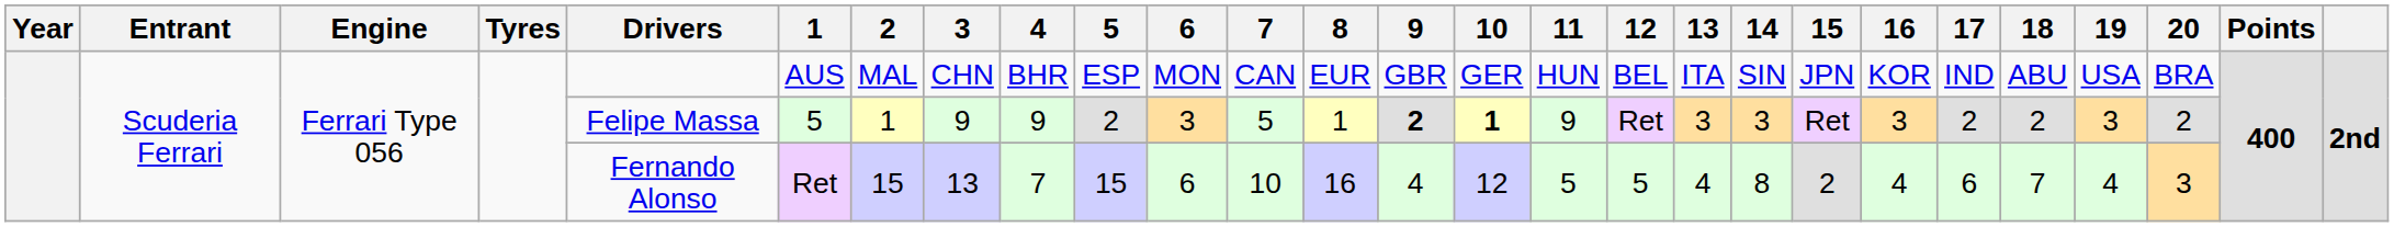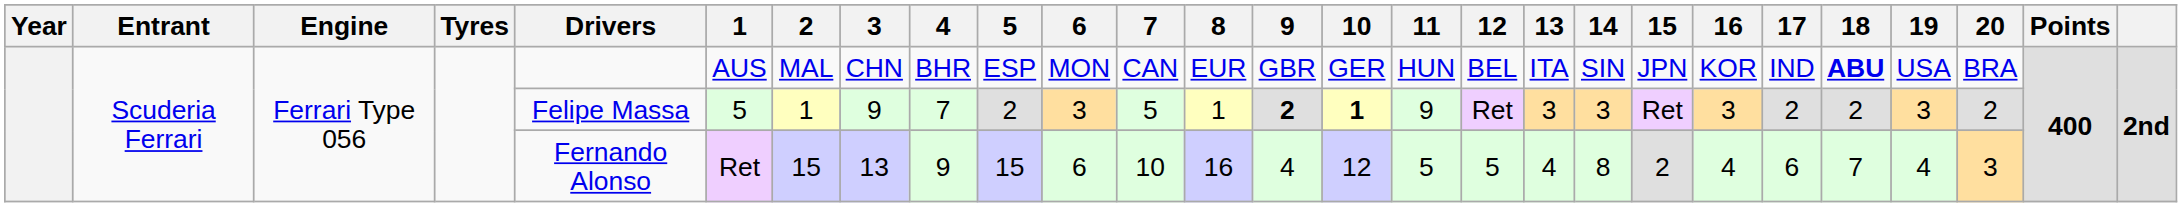row 2 | 18: normal -> bold
row 3 | 4: 9 -> 7
row 4 | 4: 7 -> 9
